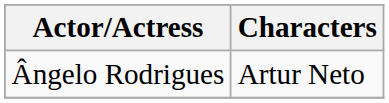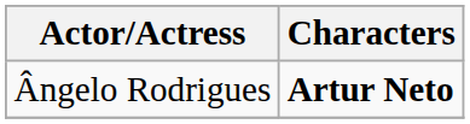Ângelo Rodrigues | Characters: normal -> bold
